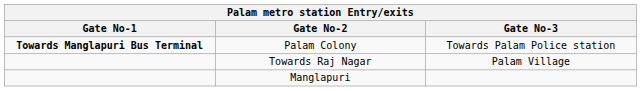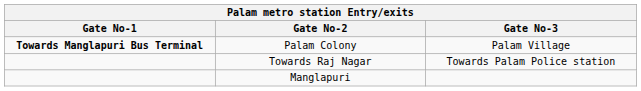Palam Colony | Gate No-3: Towards Palam Police station -> Palam Village
Towards Raj Nagar | Gate No-3: Palam Village -> Towards Palam Police station
